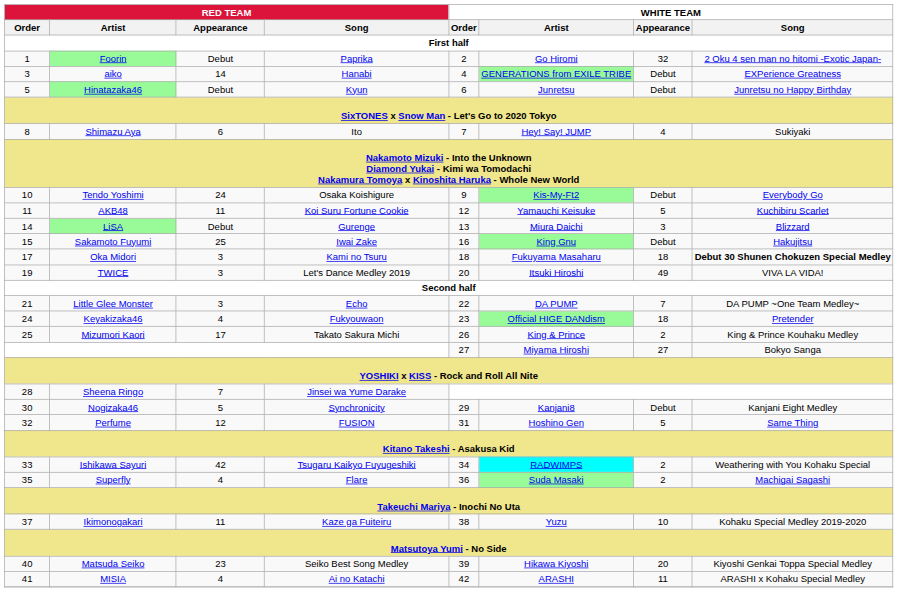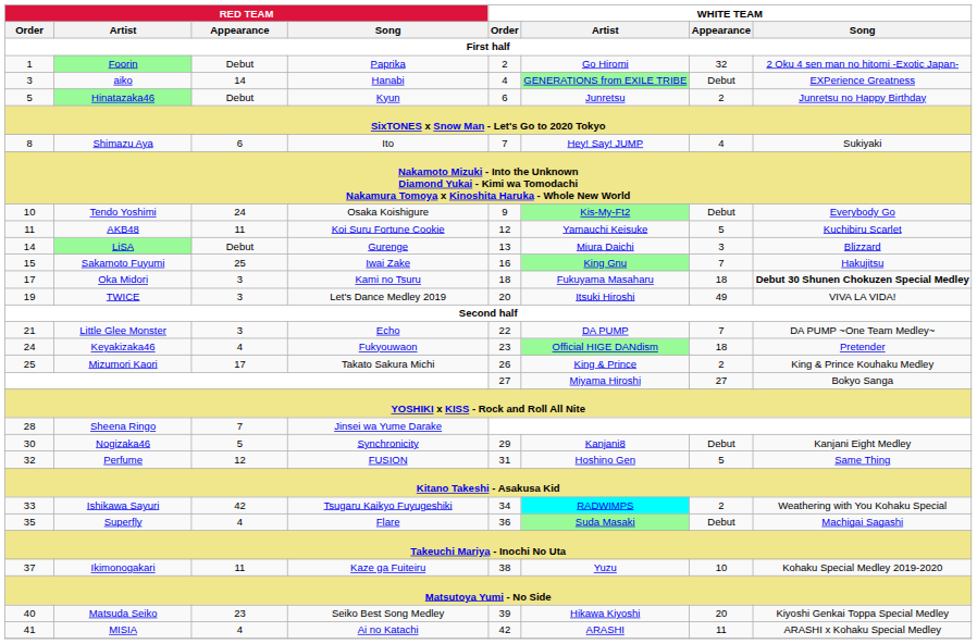Hinatazaka46 | WHITE TEAM / Appearance: Debut -> 2
Sakamoto Fuyumi | WHITE TEAM / Appearance: Debut -> 7
Superfly | WHITE TEAM / Appearance: 2 -> Debut
